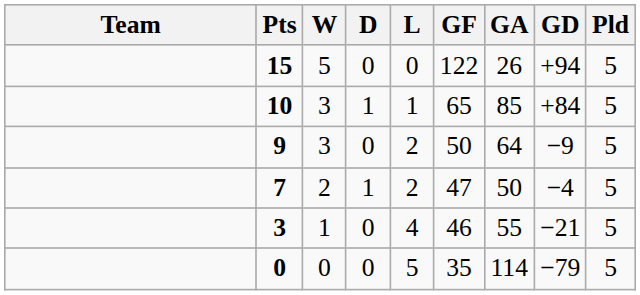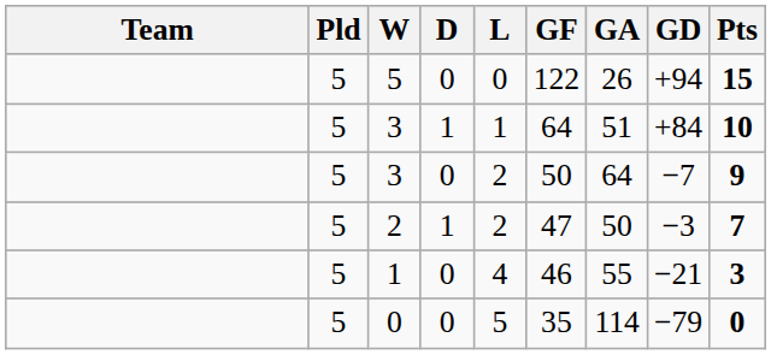columns swapped: Pld <-> Pts
row 3 | GF: 65 -> 64
row 3 | GA: 85 -> 51
row 4 | GD: −9 -> −7
row 5 | GD: −4 -> −3
